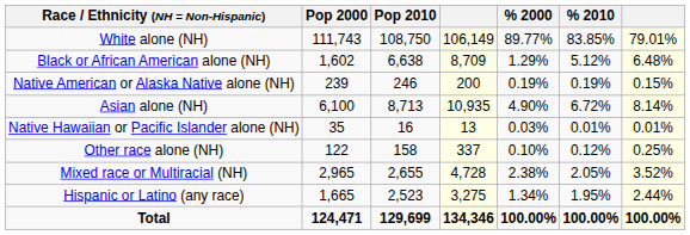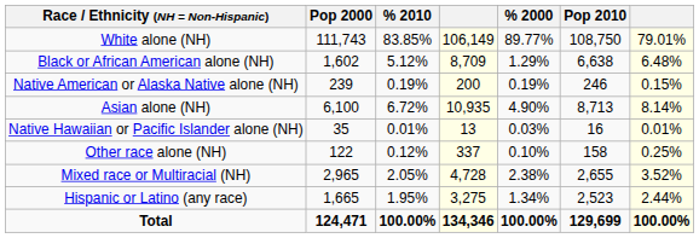columns swapped: Pop 2010 <-> % 2010
